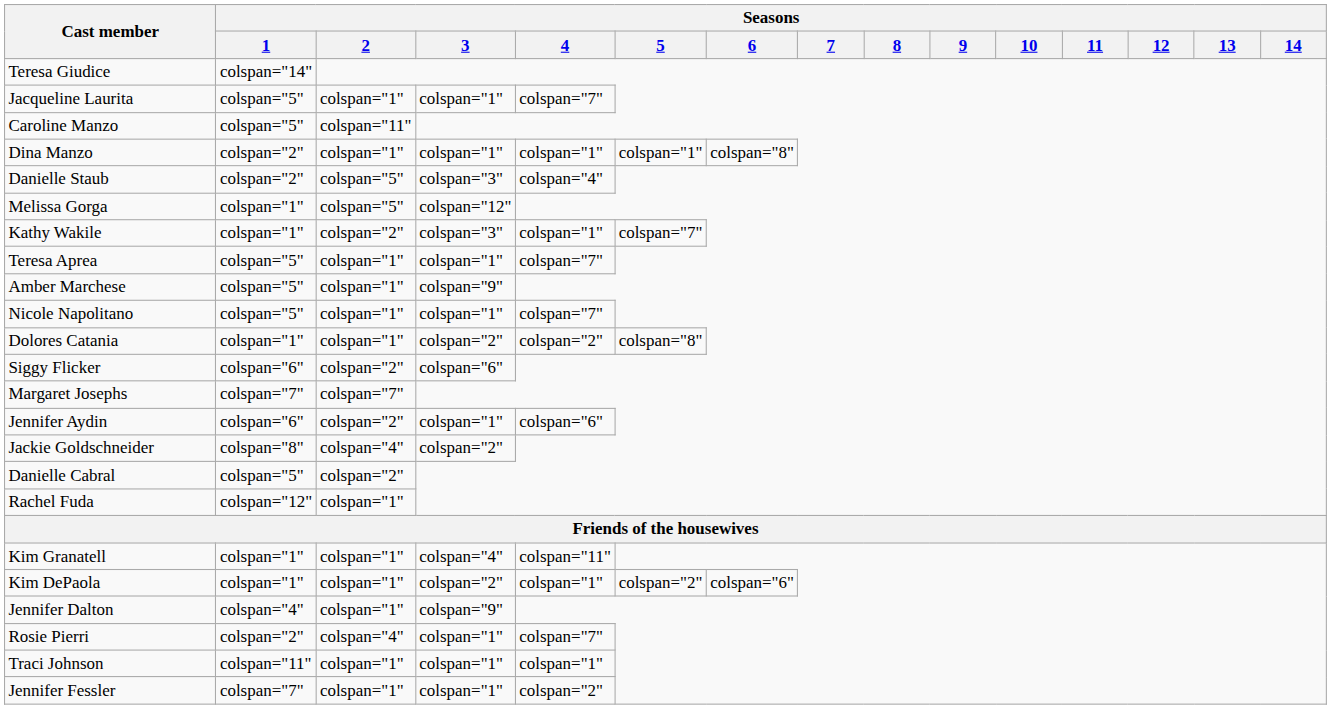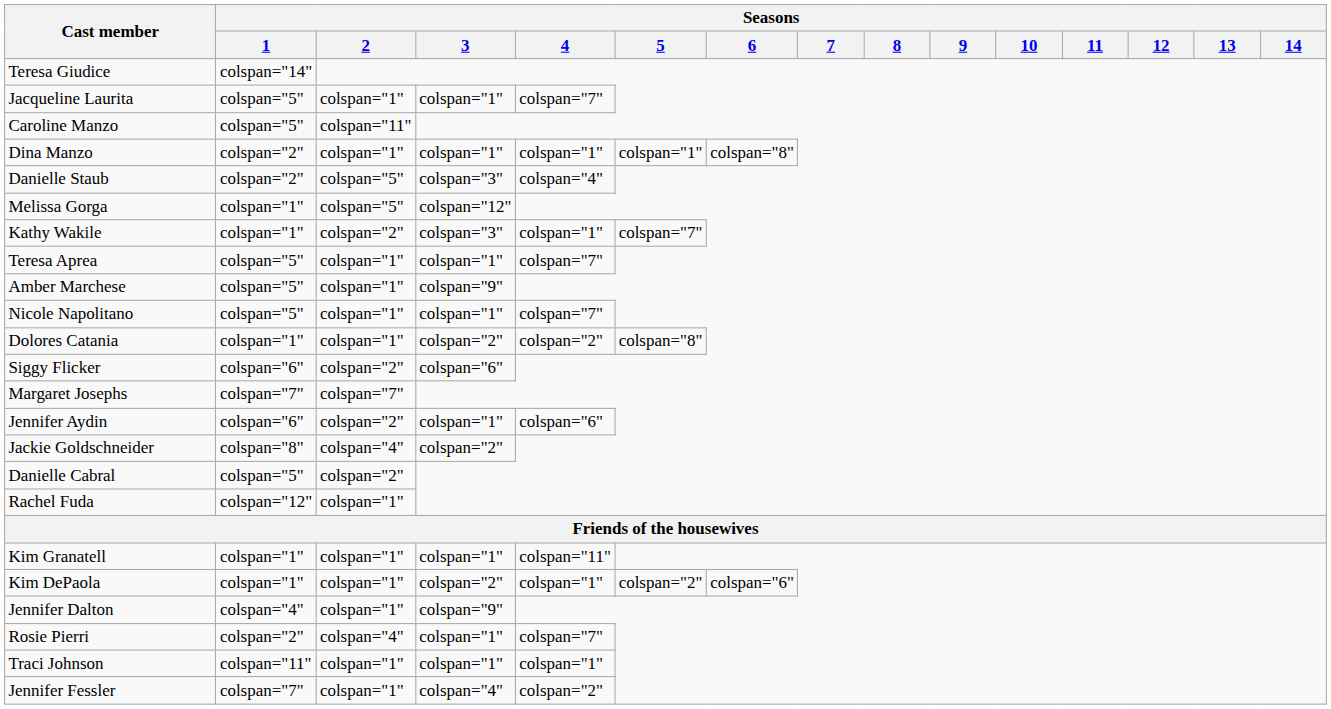Kim Granatell | Seasons / 3: colspan="4" -> colspan="1"
Jennifer Fessler | Seasons / 3: colspan="1" -> colspan="4"
